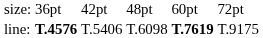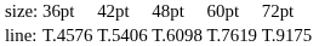line: | column 2: bold -> normal
line: | column 5: bold -> normal
